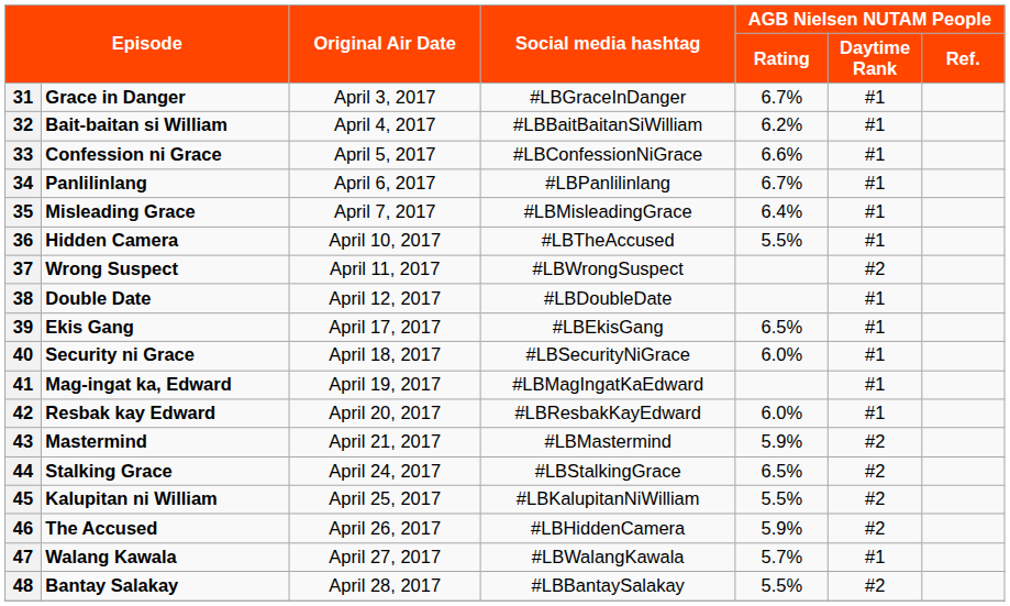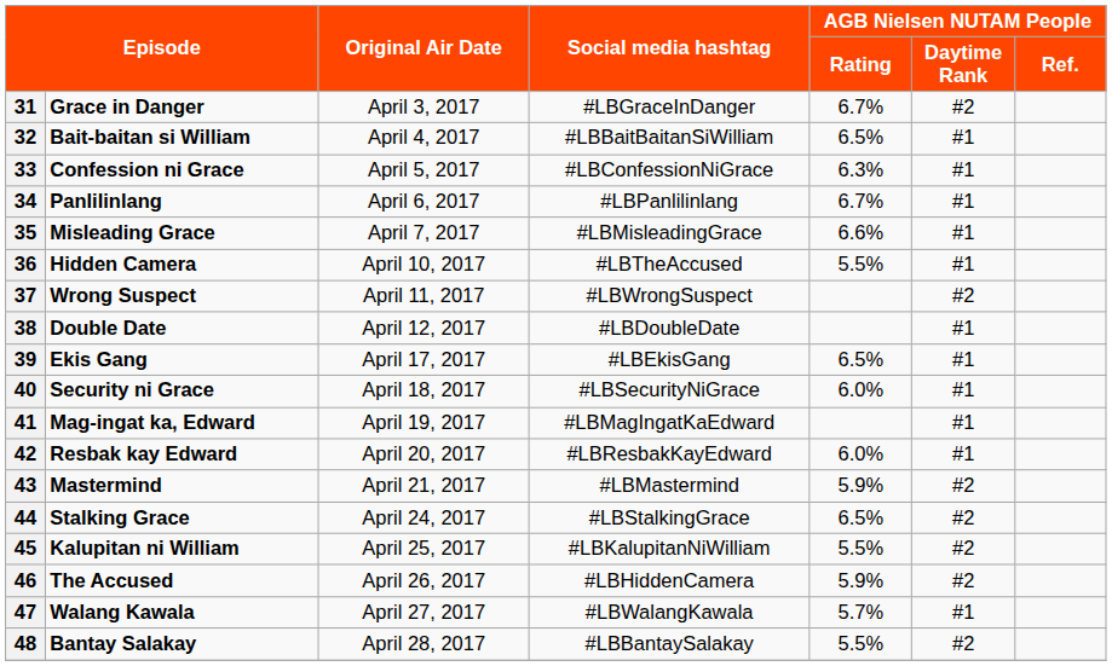31 | AGB Nielsen NUTAM People / Daytime Rank: #1 -> #2
32 | AGB Nielsen NUTAM People / Rating: 6.2% -> 6.5%
33 | AGB Nielsen NUTAM People / Rating: 6.6% -> 6.3%
35 | AGB Nielsen NUTAM People / Rating: 6.4% -> 6.6%
